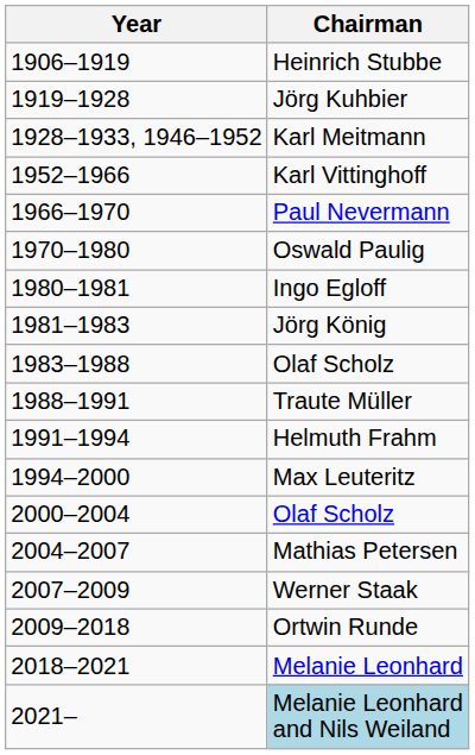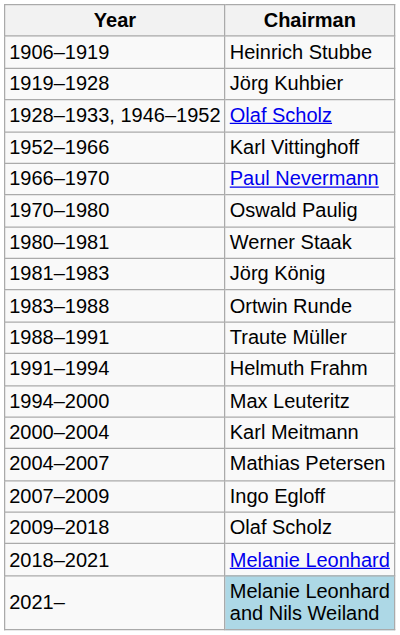row 4 | Chairman: Karl Meitmann -> Olaf Scholz
row 8 | Chairman: Ingo Egloff -> Werner Staak
row 10 | Chairman: Olaf Scholz -> Ortwin Runde
row 14 | Chairman: Olaf Scholz -> Karl Meitmann
row 16 | Chairman: Werner Staak -> Ingo Egloff
row 17 | Chairman: Ortwin Runde -> Olaf Scholz
